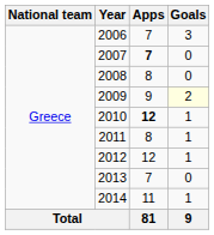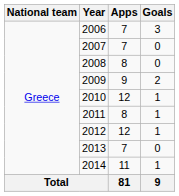2007 | Apps: bold -> normal
2009 | Goals: lightyellow background -> no background
2010 | Apps: bold -> normal
